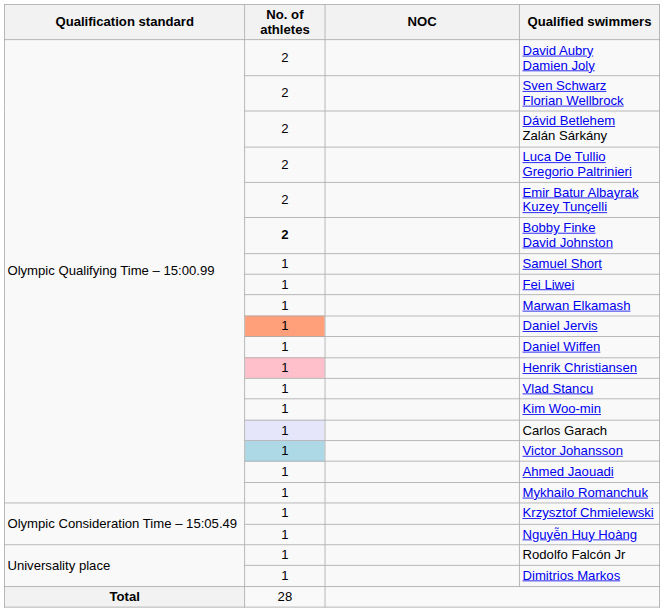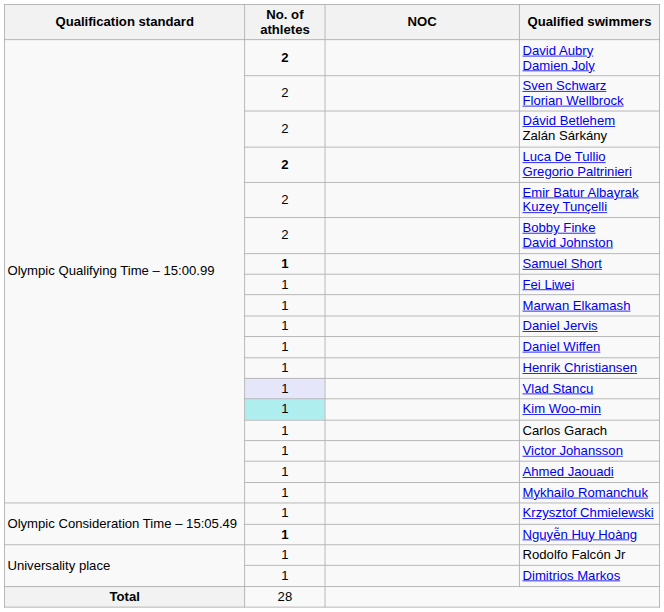David Aubry Damien Joly | No. of athletes: normal -> bold
Luca De Tullio Gregorio Paltrinieri | No. of athletes: normal -> bold
Bobby Finke David Johnston | No. of athletes: bold -> normal
Samuel Short | No. of athletes: normal -> bold
Daniel Jervis | No. of athletes: lightsalmon background -> no background
Henrik Christiansen | No. of athletes: pink background -> no background
Vlad Stancu | No. of athletes: no background -> lavender background
Kim Woo-min | No. of athletes: no background -> paleturquoise background
Carlos Garach | No. of athletes: lavender background -> no background
Victor Johansson | No. of athletes: lightblue background -> no background
Nguyễn Huy Hoàng | No. of athletes: normal -> bold
